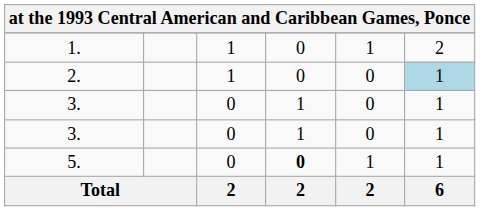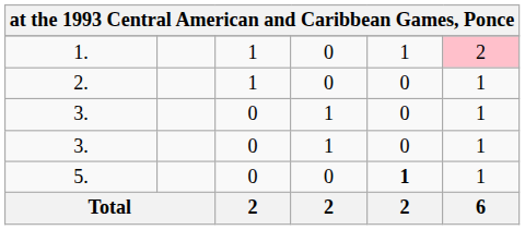1. | column 6: no background -> pink background
2. | column 6: lightblue background -> no background
5. | column 4: bold -> normal
5. | column 5: normal -> bold
